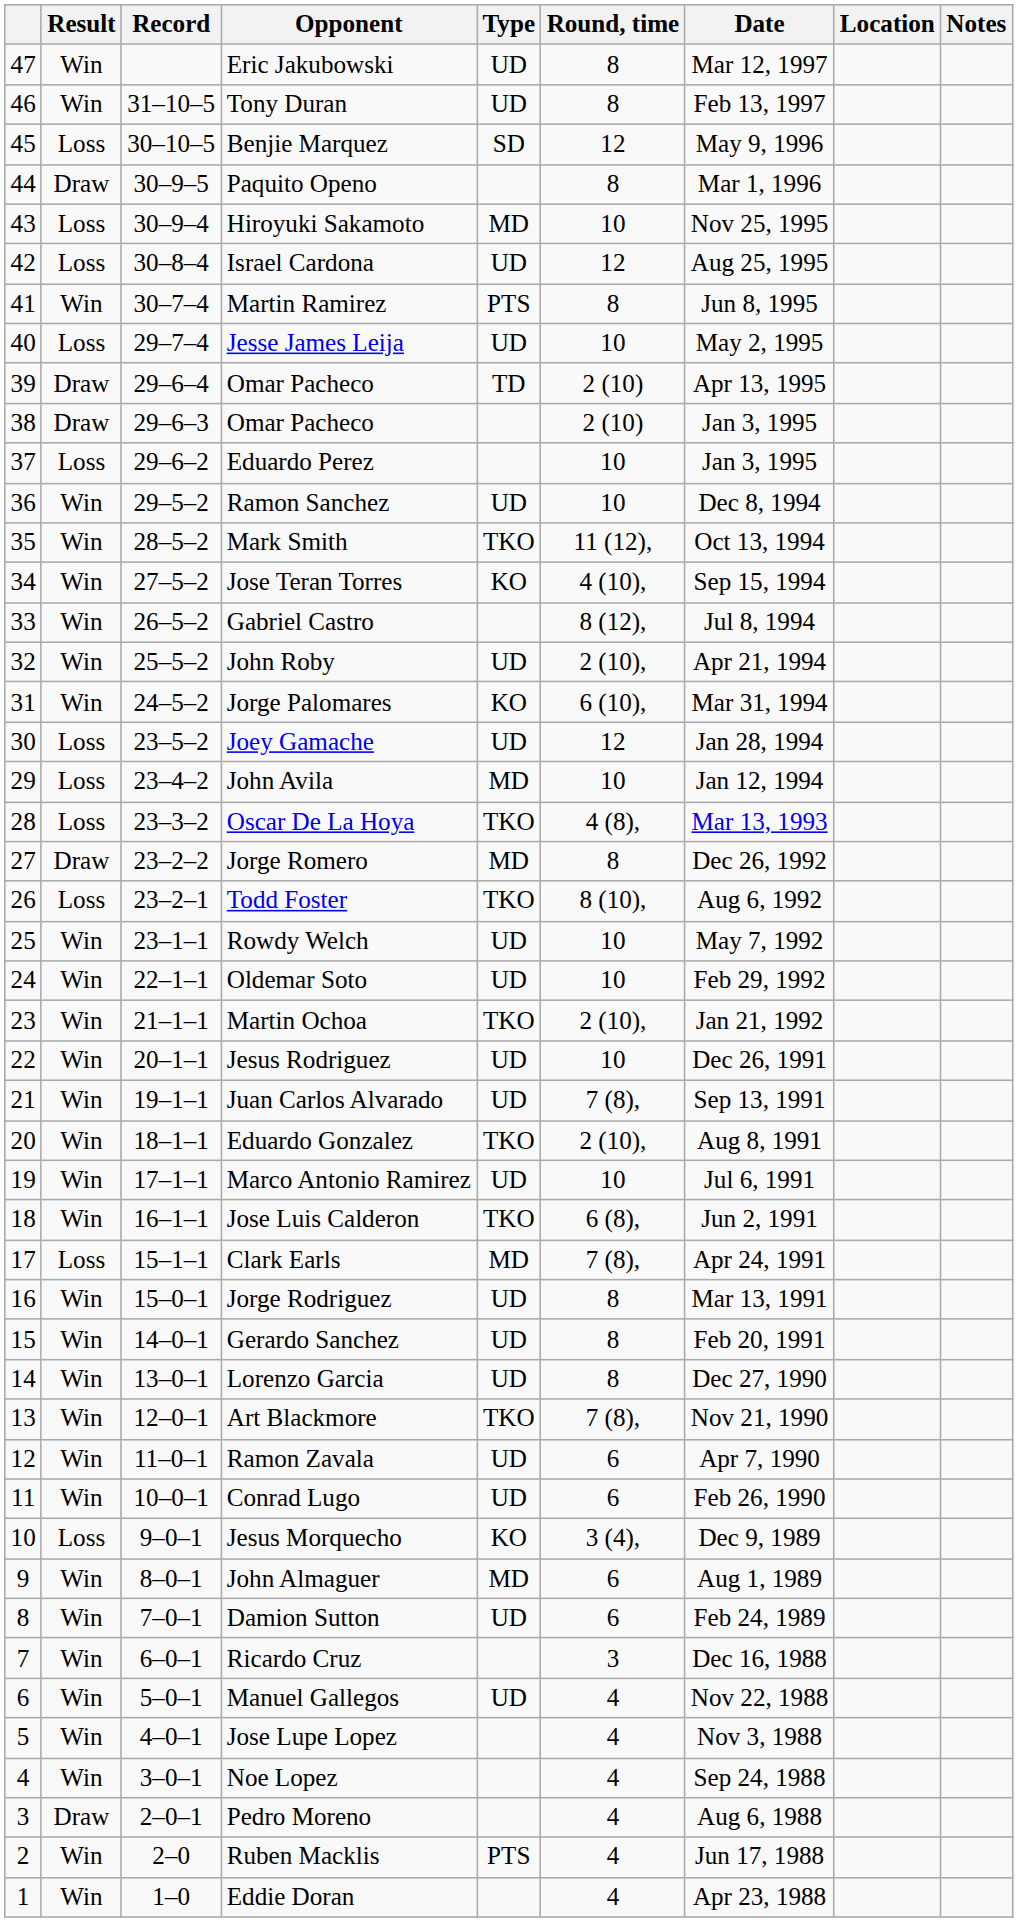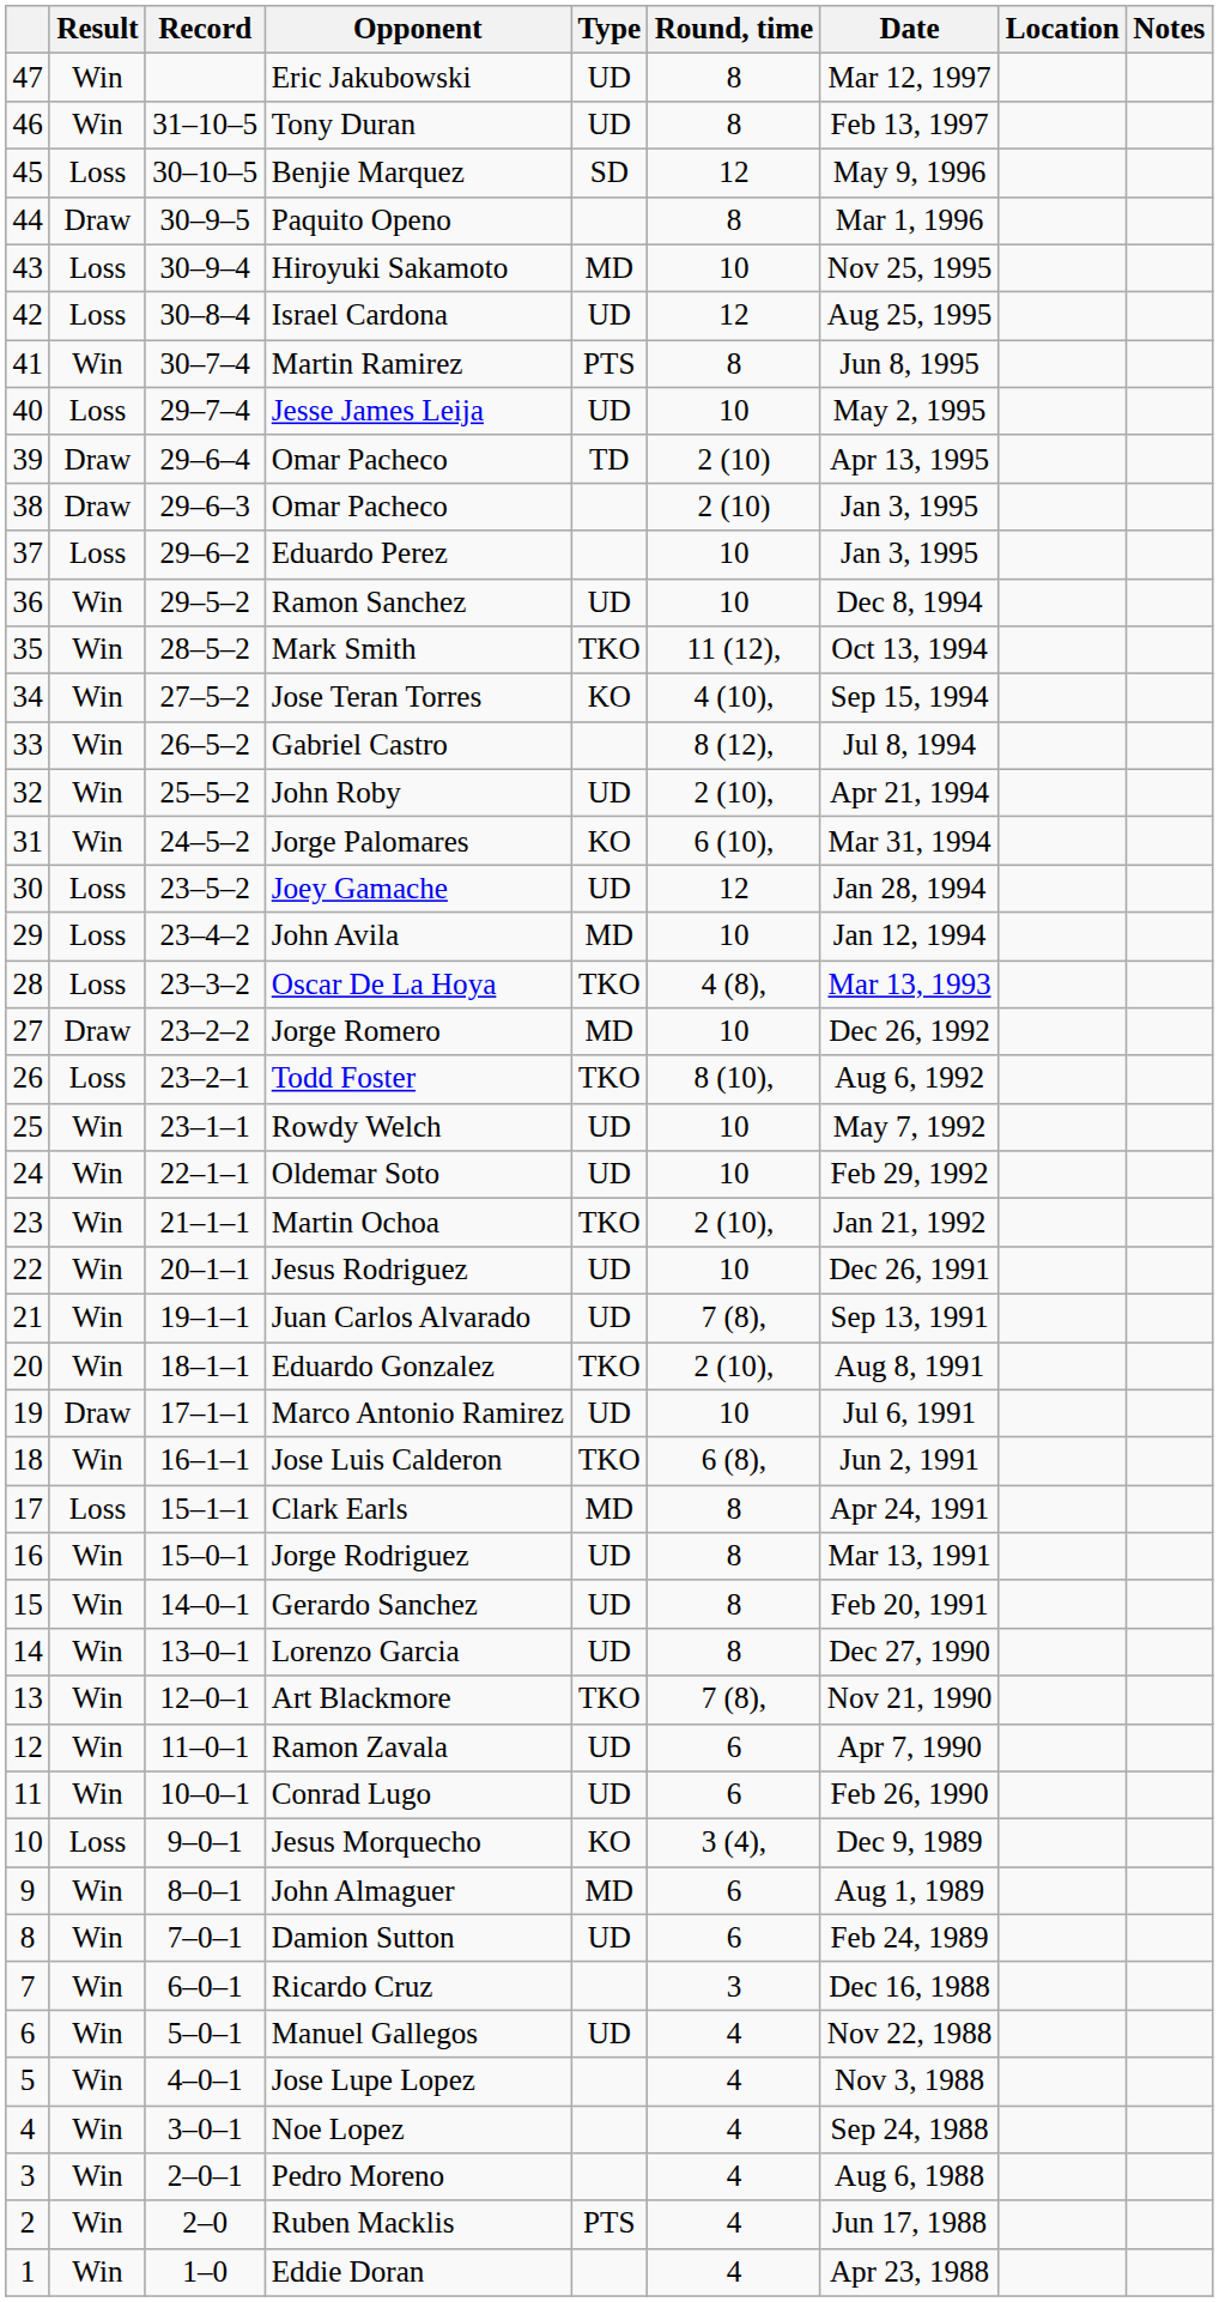Jorge Romero | Round, time: 8 -> 10
Marco Antonio Ramirez | Result: Win -> Draw
Clark Earls | Round, time: 7 (8), -> 8
Pedro Moreno | Result: Draw -> Win
